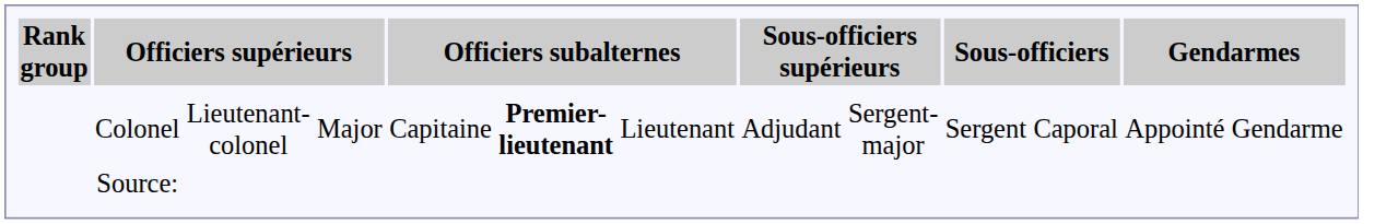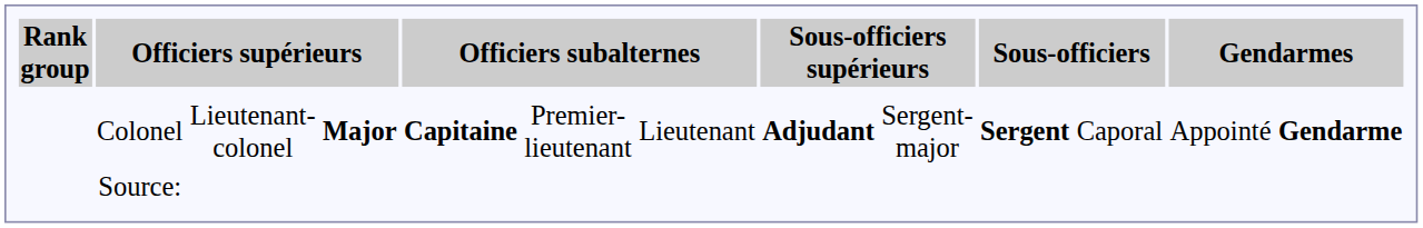Colonel | column 4: normal -> bold
Colonel | column 5: normal -> bold
Colonel | column 6: bold -> normal
Colonel | column 8: normal -> bold
Colonel | column 10: normal -> bold
Colonel | column 13: normal -> bold
